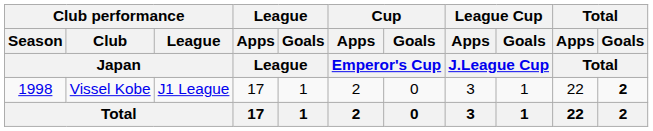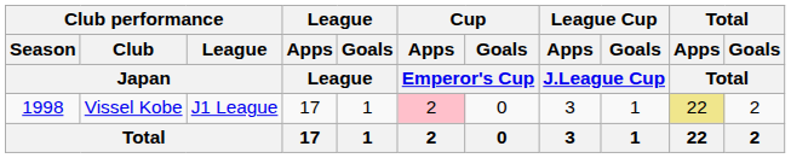Vissel Kobe | Cup / Apps / Emperor's Cup: no background -> pink background
Vissel Kobe | Total / Apps / Total: no background -> khaki background
Vissel Kobe | Total / Goals / Total: bold -> normal
